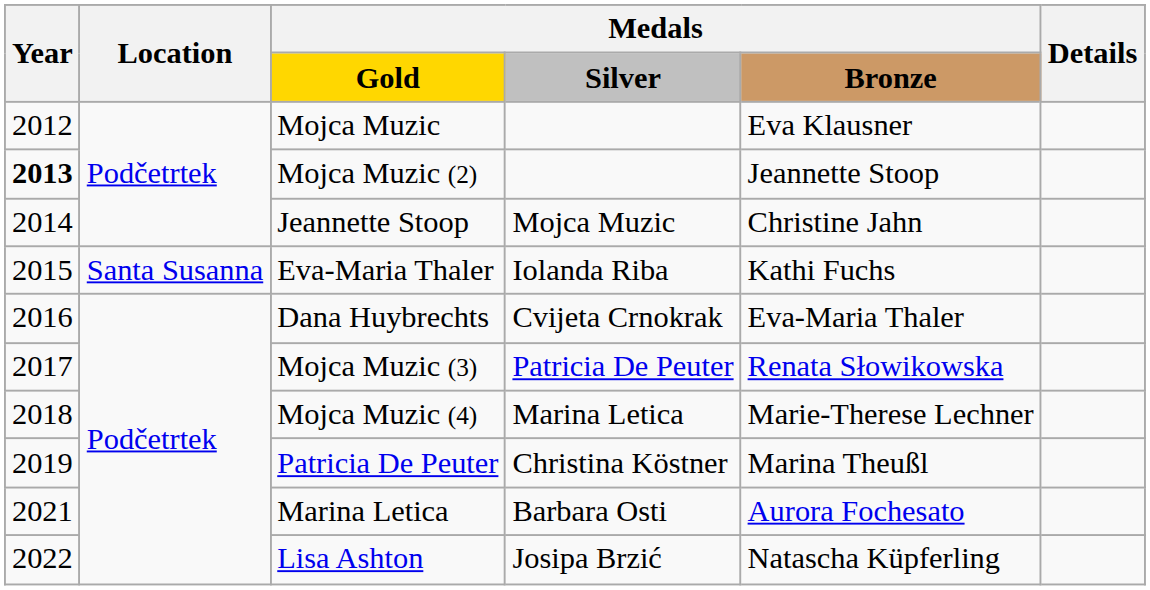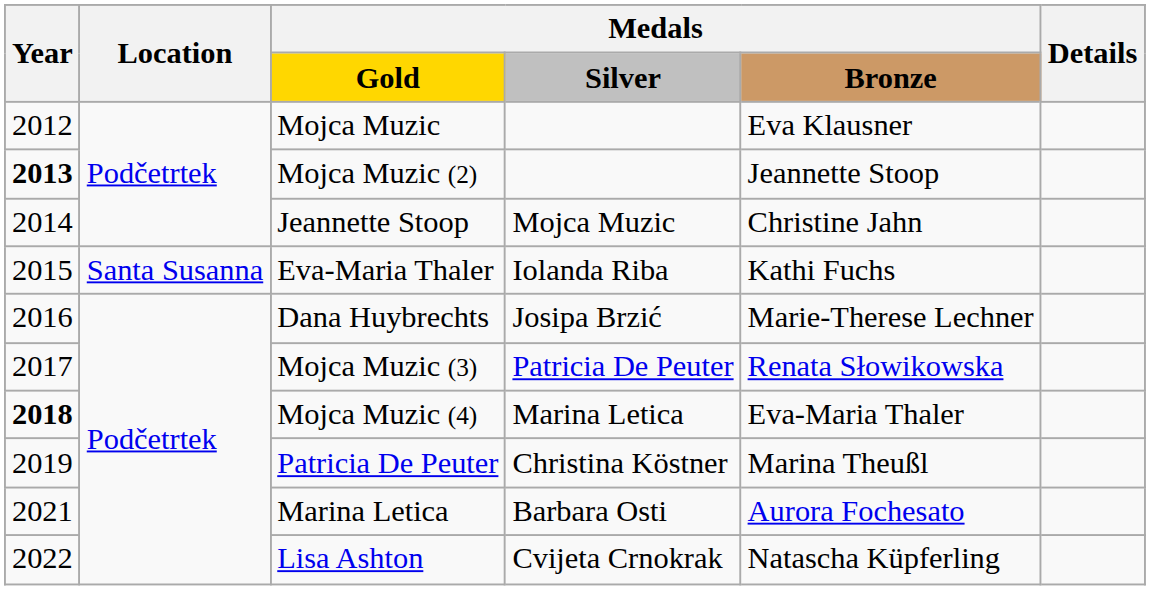Dana Huybrechts | column 4: Cvijeta Crnokrak -> Josipa Brzić
Dana Huybrechts | column 5: Eva-Maria Thaler -> Marie-Therese Lechner
Mojca Muzic (4) | Year: normal -> bold
Mojca Muzic (4) | column 5: Marie-Therese Lechner -> Eva-Maria Thaler
Lisa Ashton | column 4: Josipa Brzić -> Cvijeta Crnokrak
